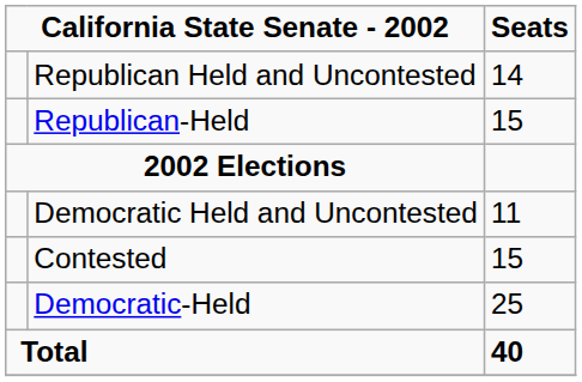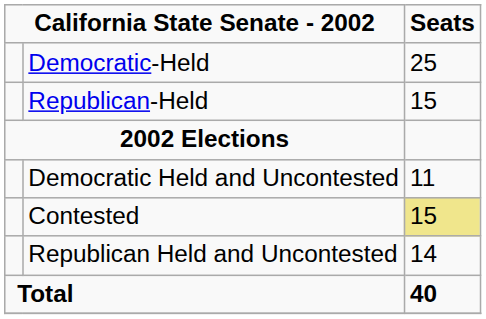rows swapped: Democratic-Held <-> Republican Held and Uncontested
Contested | column 3: no background -> khaki background
